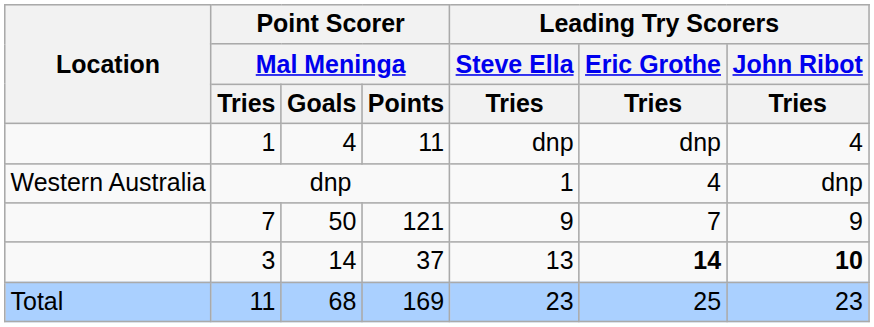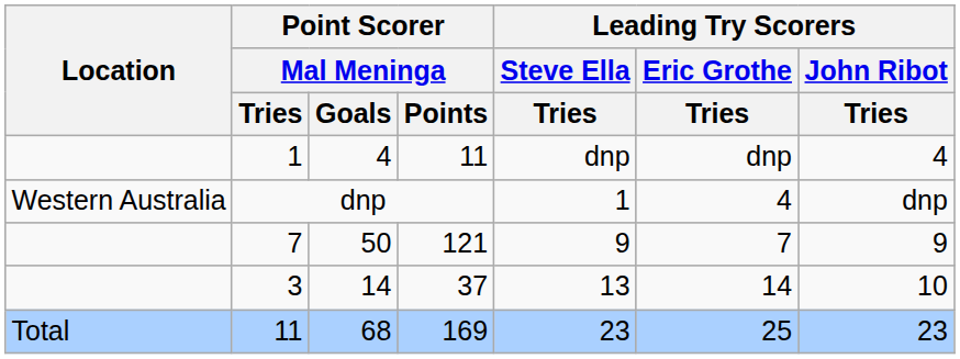3 | Leading Try Scorers / Eric Grothe / Tries: bold -> normal
3 | Leading Try Scorers / John Ribot / Tries: bold -> normal
